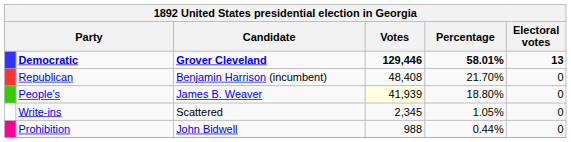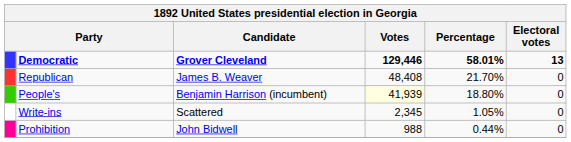Republican | Candidate: Benjamin Harrison (incumbent) -> James B. Weaver
People's | Candidate: James B. Weaver -> Benjamin Harrison (incumbent)
